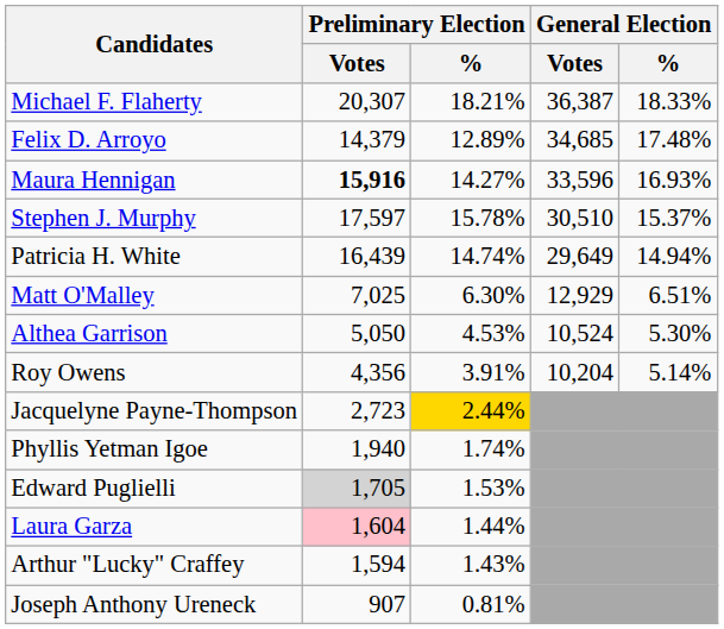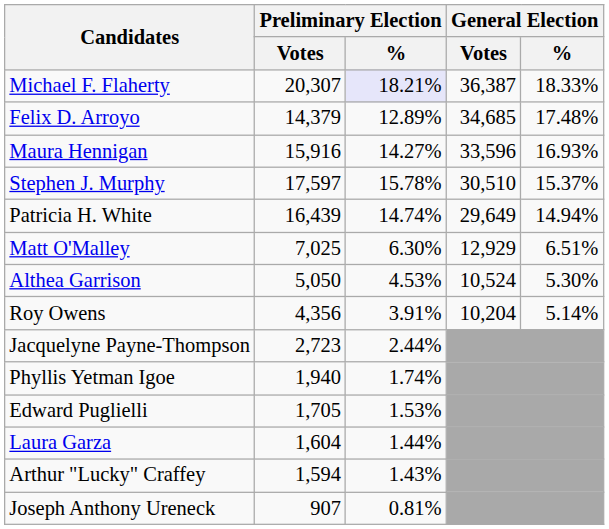Michael F. Flaherty | Preliminary Election / %: no background -> lavender background
Maura Hennigan | Preliminary Election / Votes: bold -> normal
Jacquelyne Payne-Thompson | Preliminary Election / %: gold background -> no background
Edward Puglielli | Preliminary Election / Votes: lightgrey background -> no background
Laura Garza | Preliminary Election / Votes: pink background -> no background
